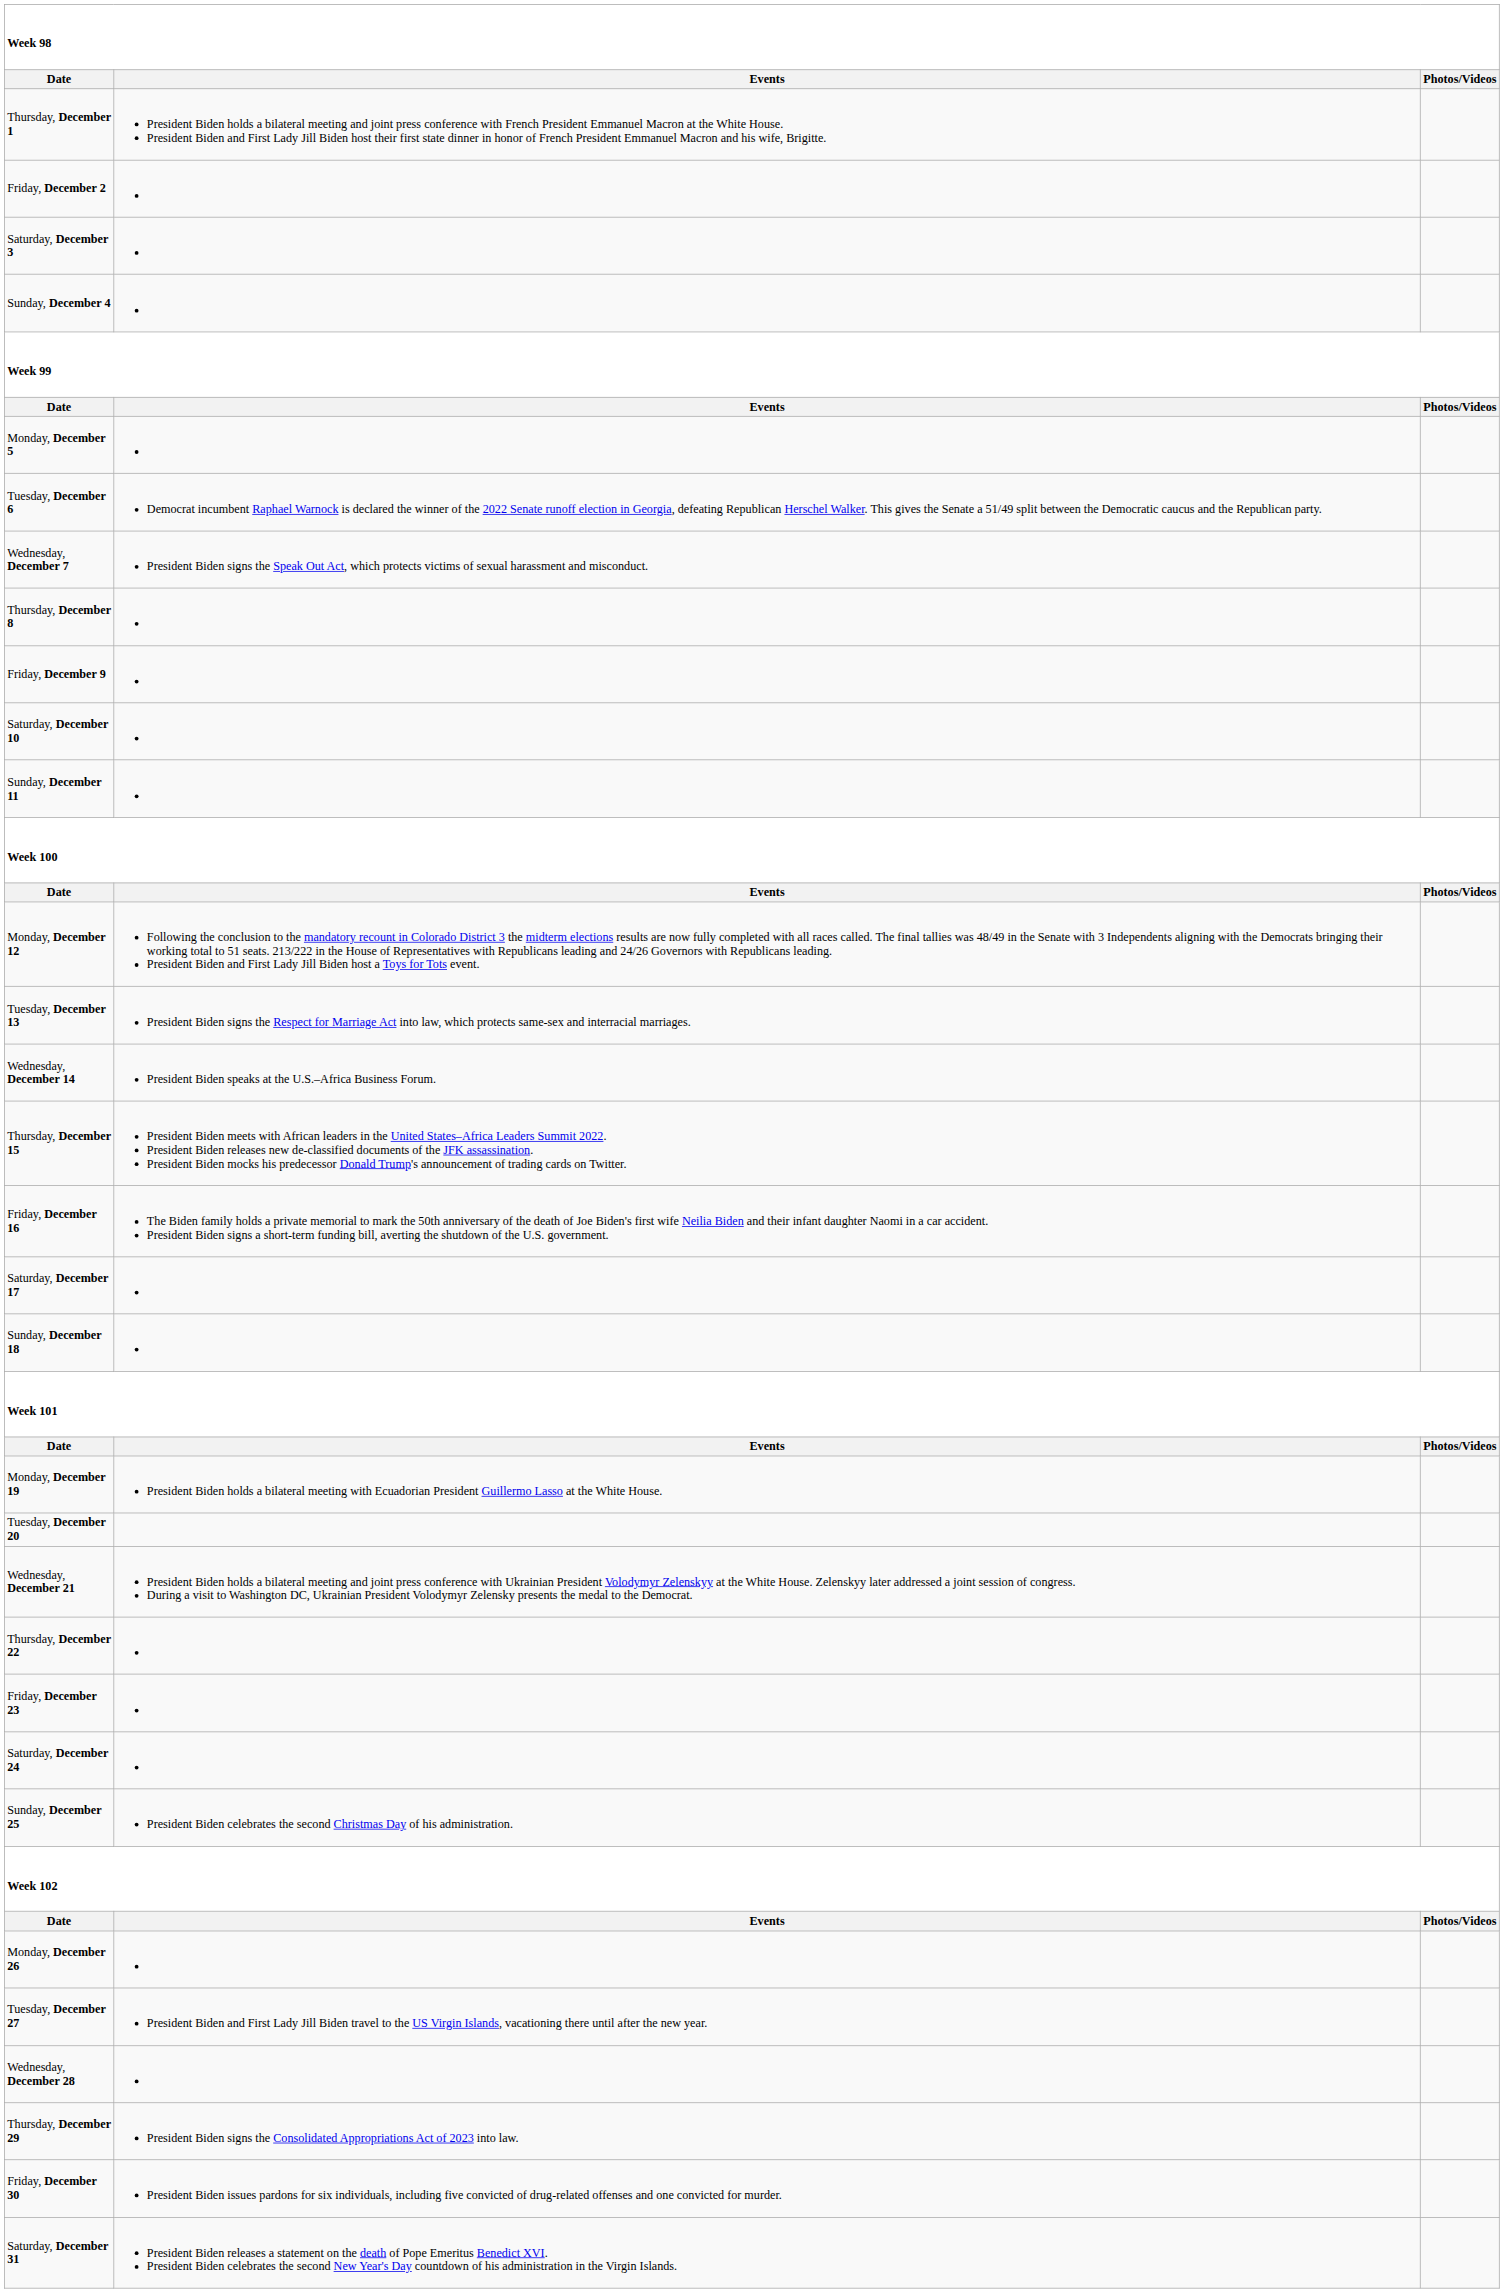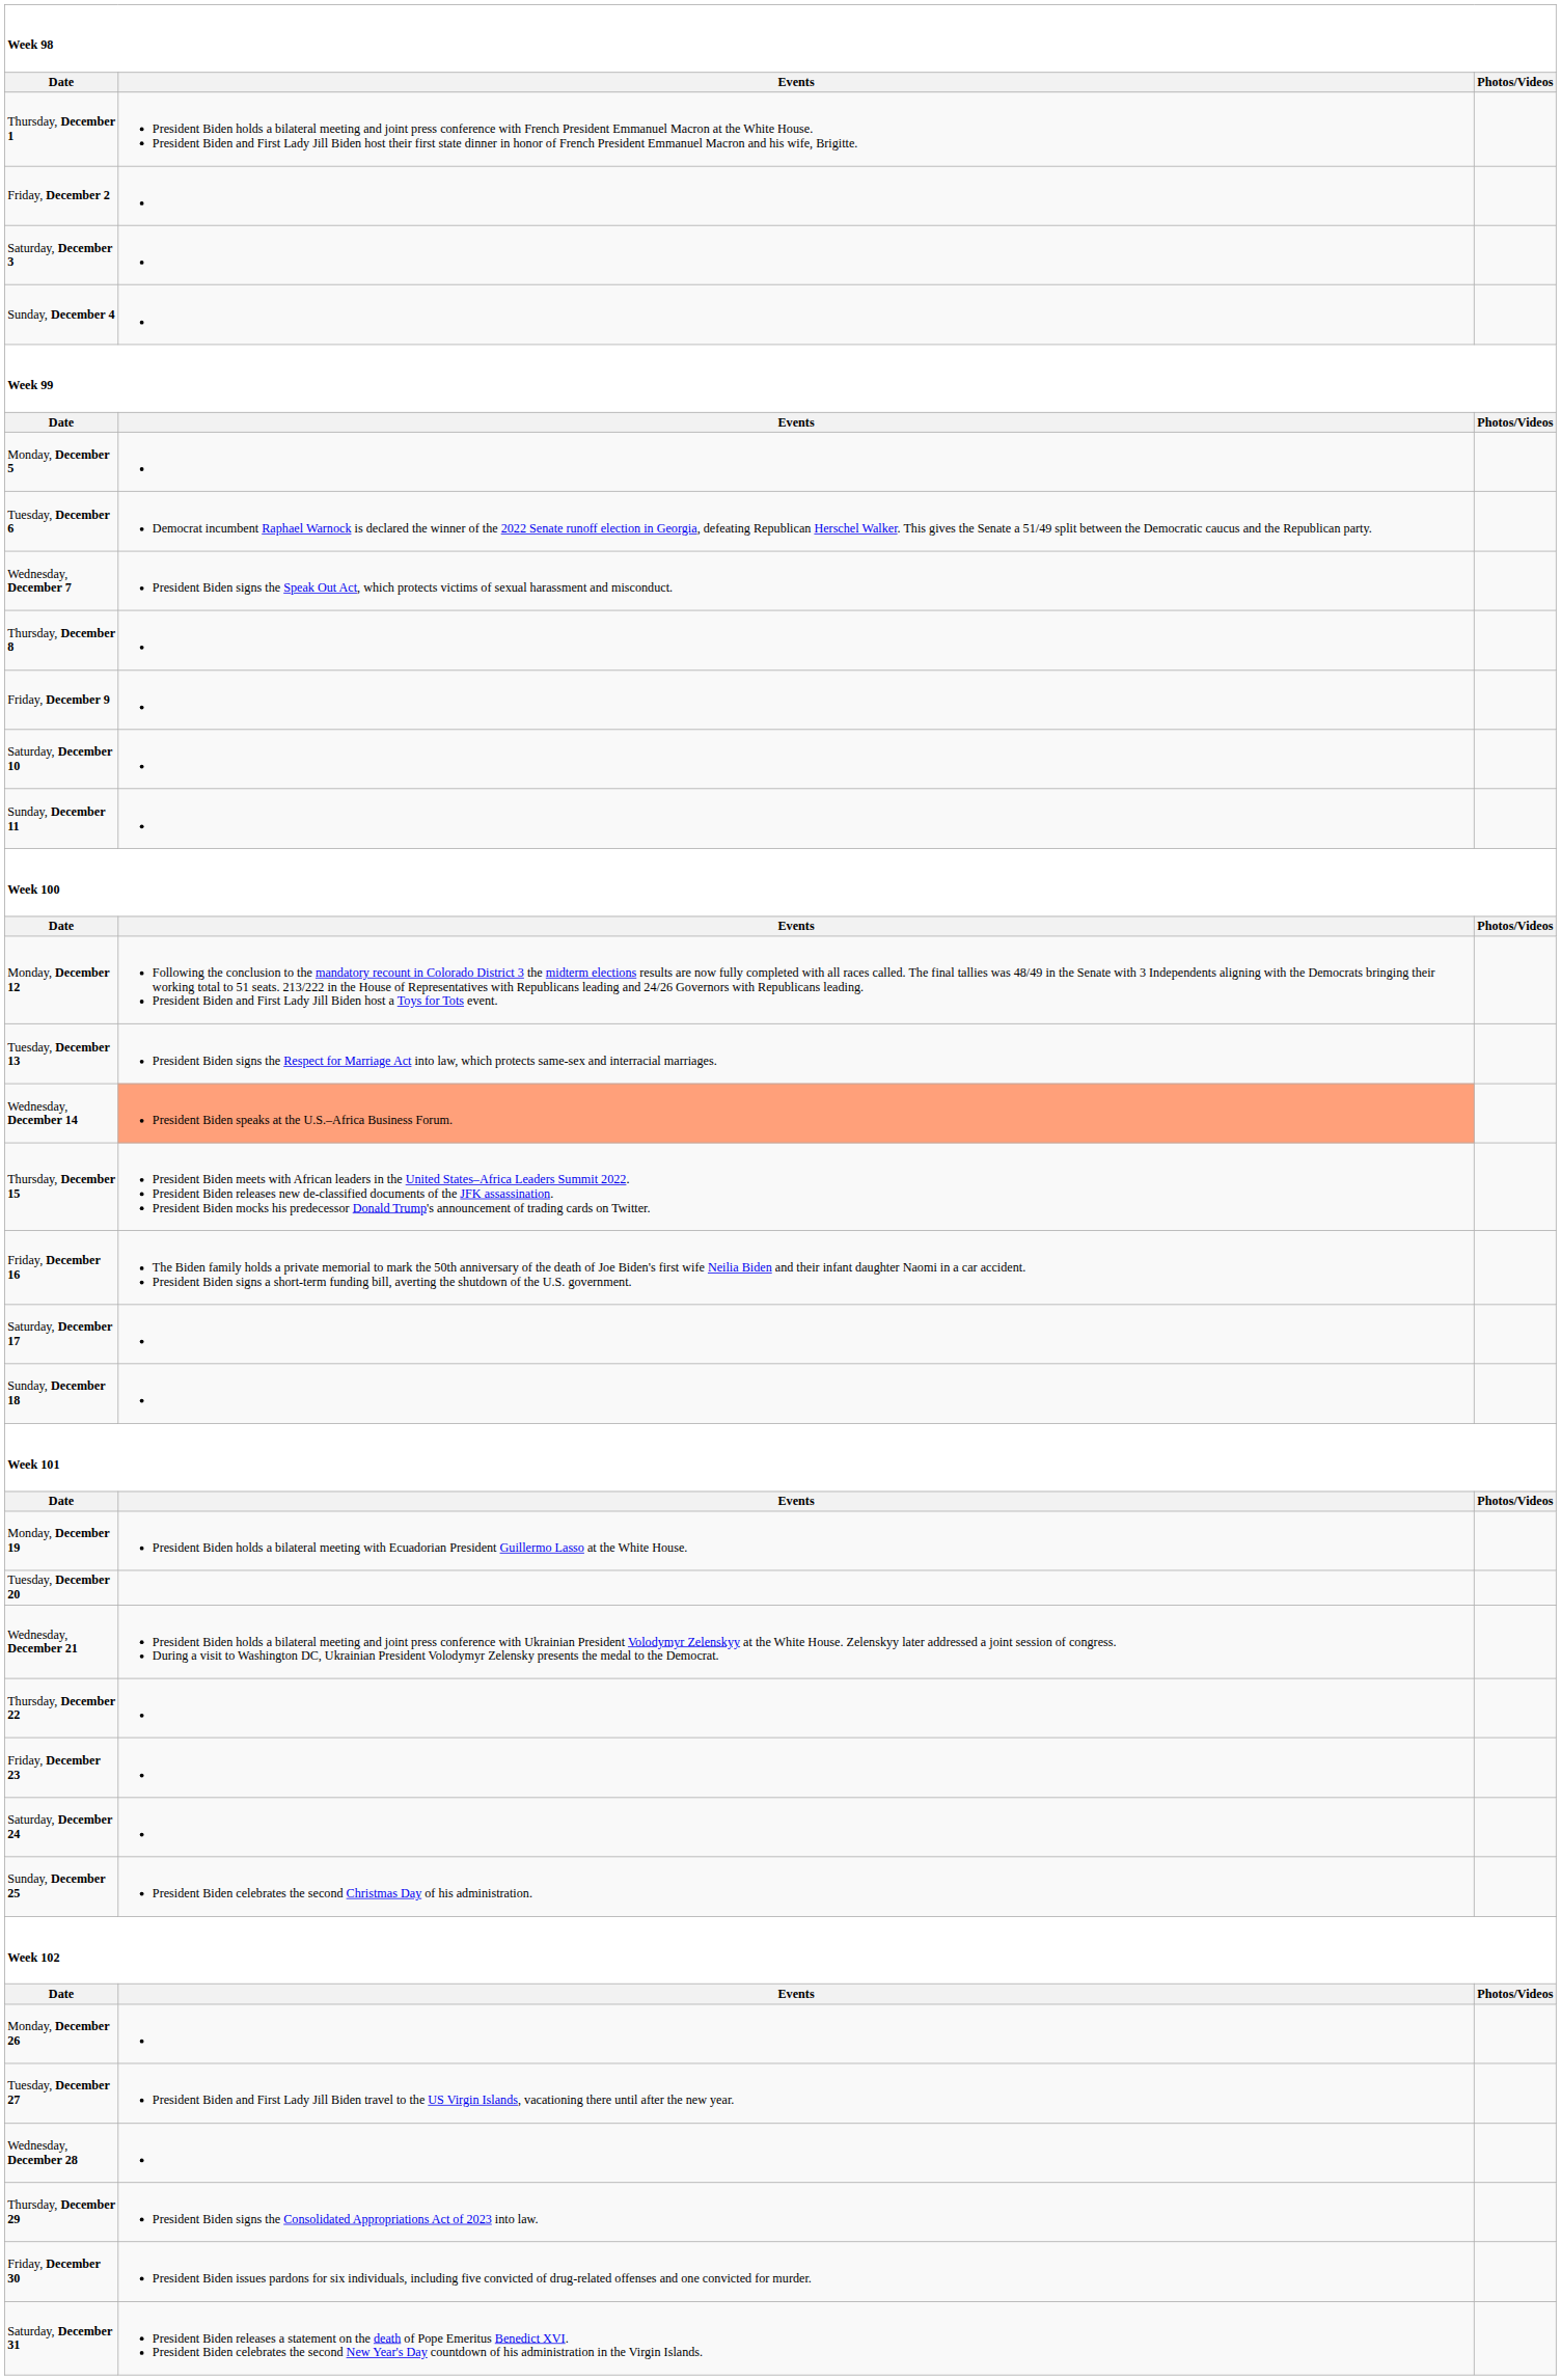Wednesday, December 14 | column 2: no background -> lightsalmon background
